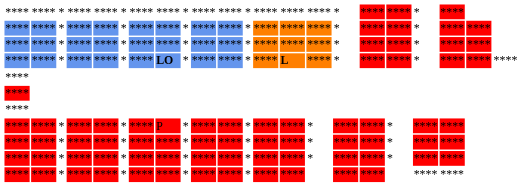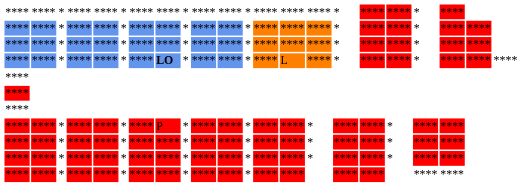row 4 | column 14: bold -> normal
